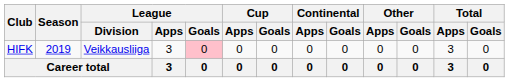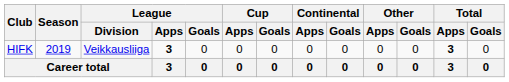HIFK | League / Apps: normal -> bold
HIFK | League / Goals: pink background -> no background
HIFK | Total / Apps: normal -> bold
